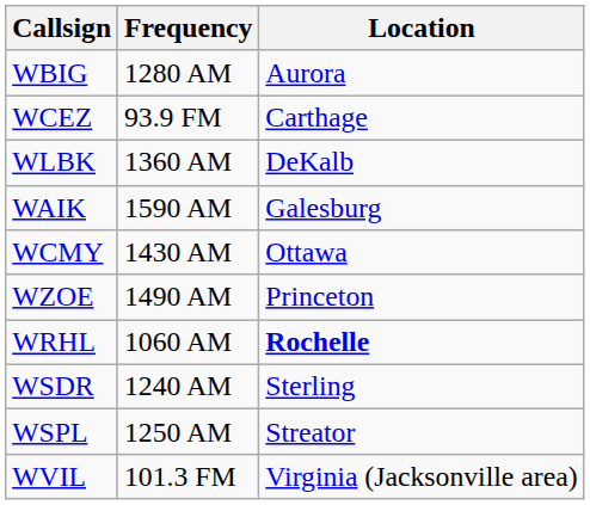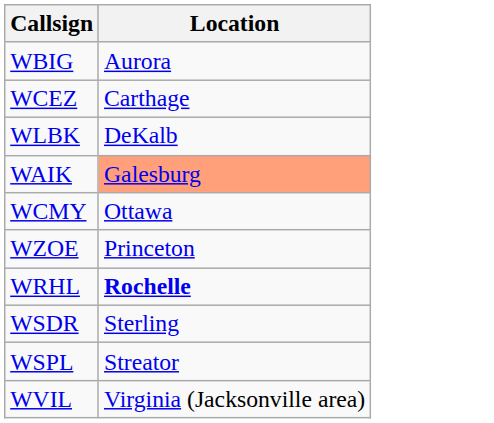- column: Frequency | 1280 AM | 93.9 FM | 1360 AM | 1590 AM | 1430 AM | 1490 AM | 1060 AM | 1240 AM | 1250 AM | 101.3 FM
WAIK | Location: no background -> lightsalmon background
